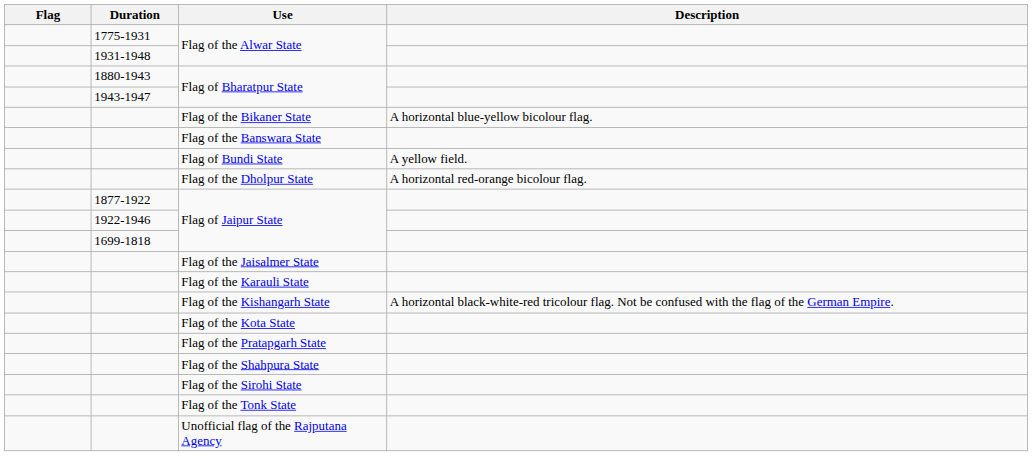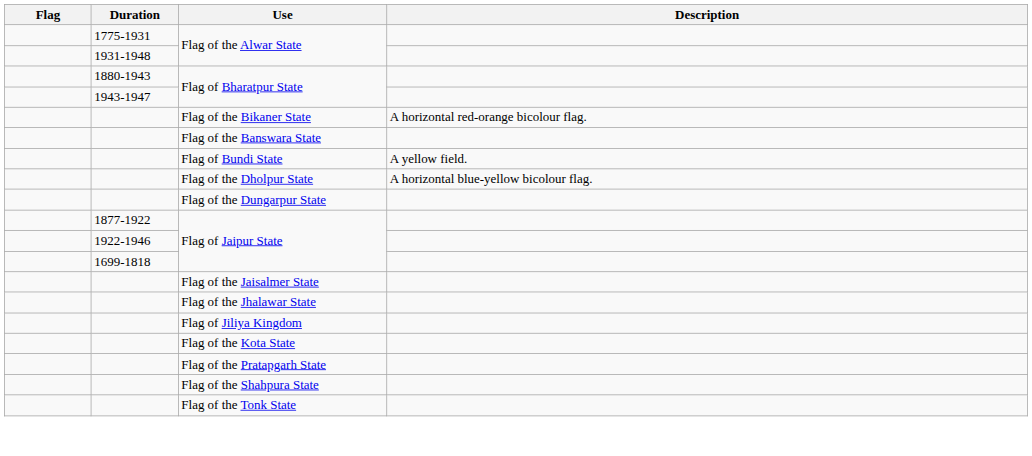Flag of the Bikaner State | Description: A horizontal blue-yellow bicolour flag. -> A horizontal red-orange bicolour flag.
Flag of the Dholpur State | Description: A horizontal red-orange bicolour flag. -> A horizontal blue-yellow bicolour flag.
+ row: Flag of the Dungarpur State
+ row: Flag of the Jhalawar State
+ row: Flag of Jiliya Kingdom
- row: Flag of the Karauli State
- row: Flag of the Kishangarh State | A horizontal black-white-red tricolour flag. Not be confused with the flag of the German Empire.
- row: Flag of the Sirohi State
- row: Unofficial flag of the Rajputana Agency
